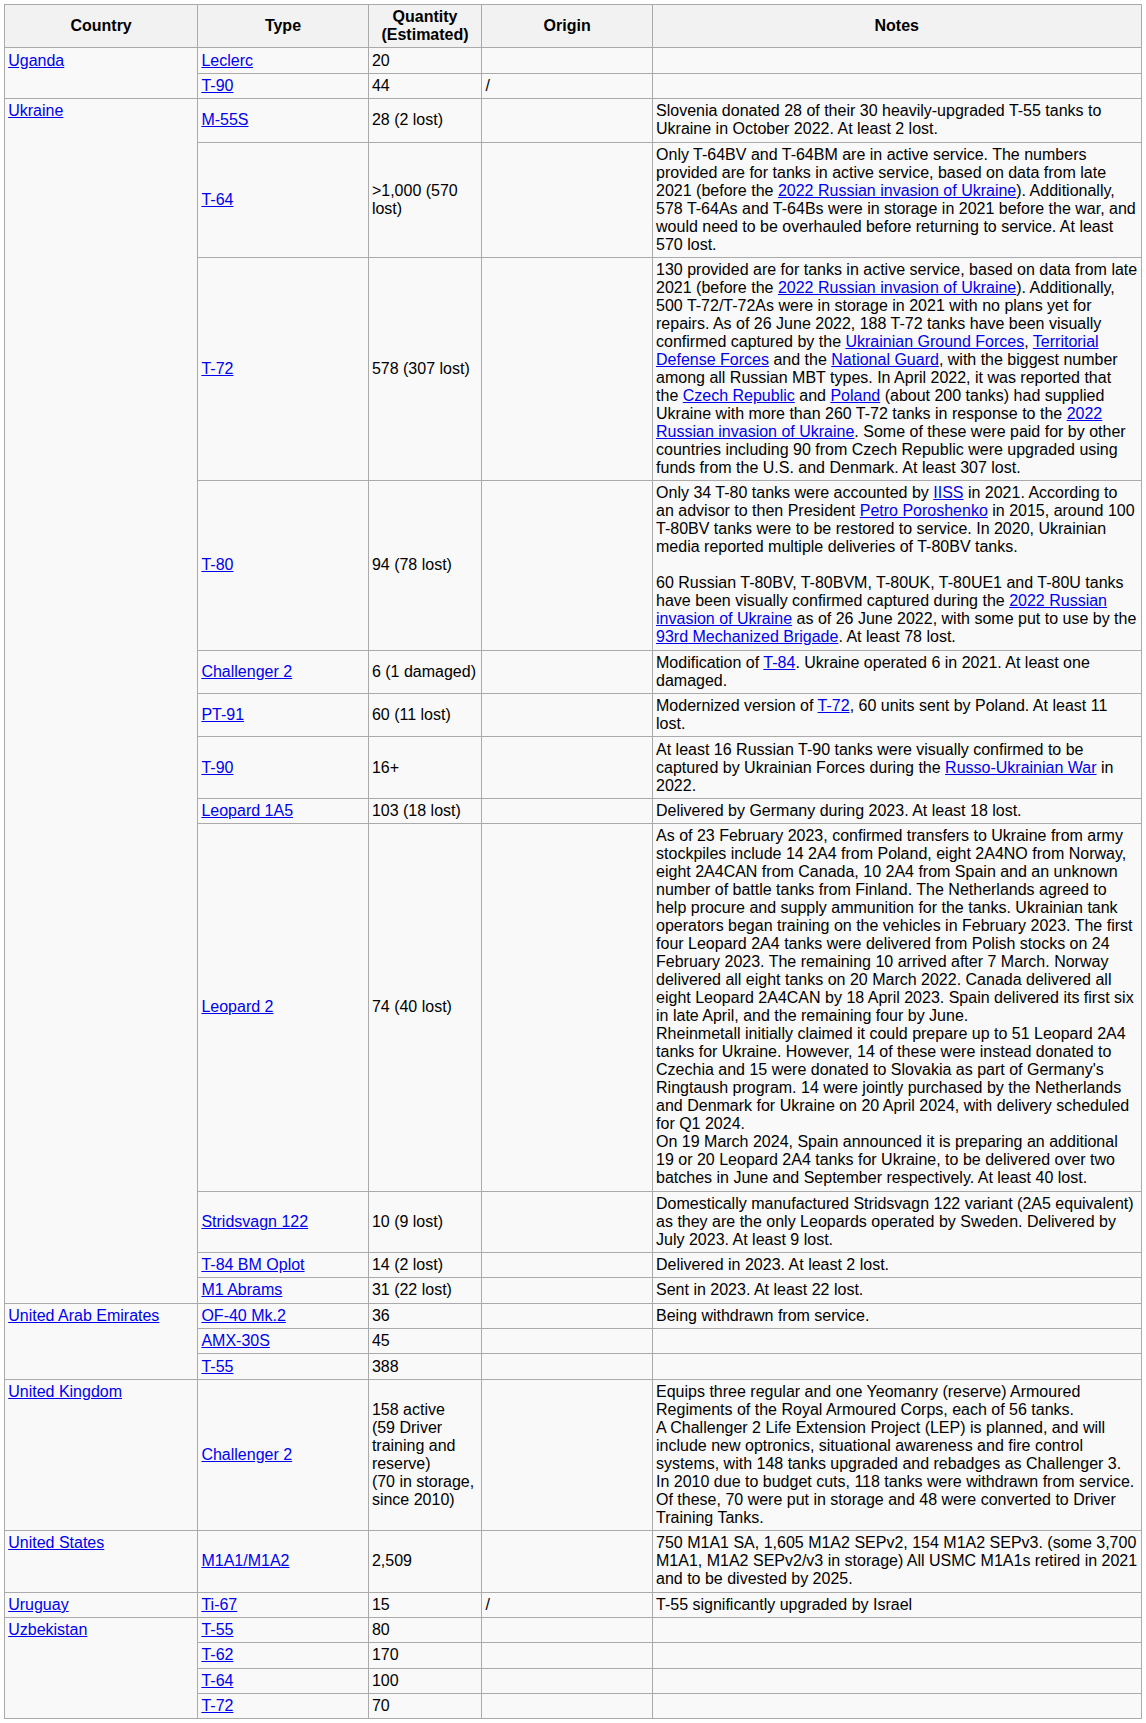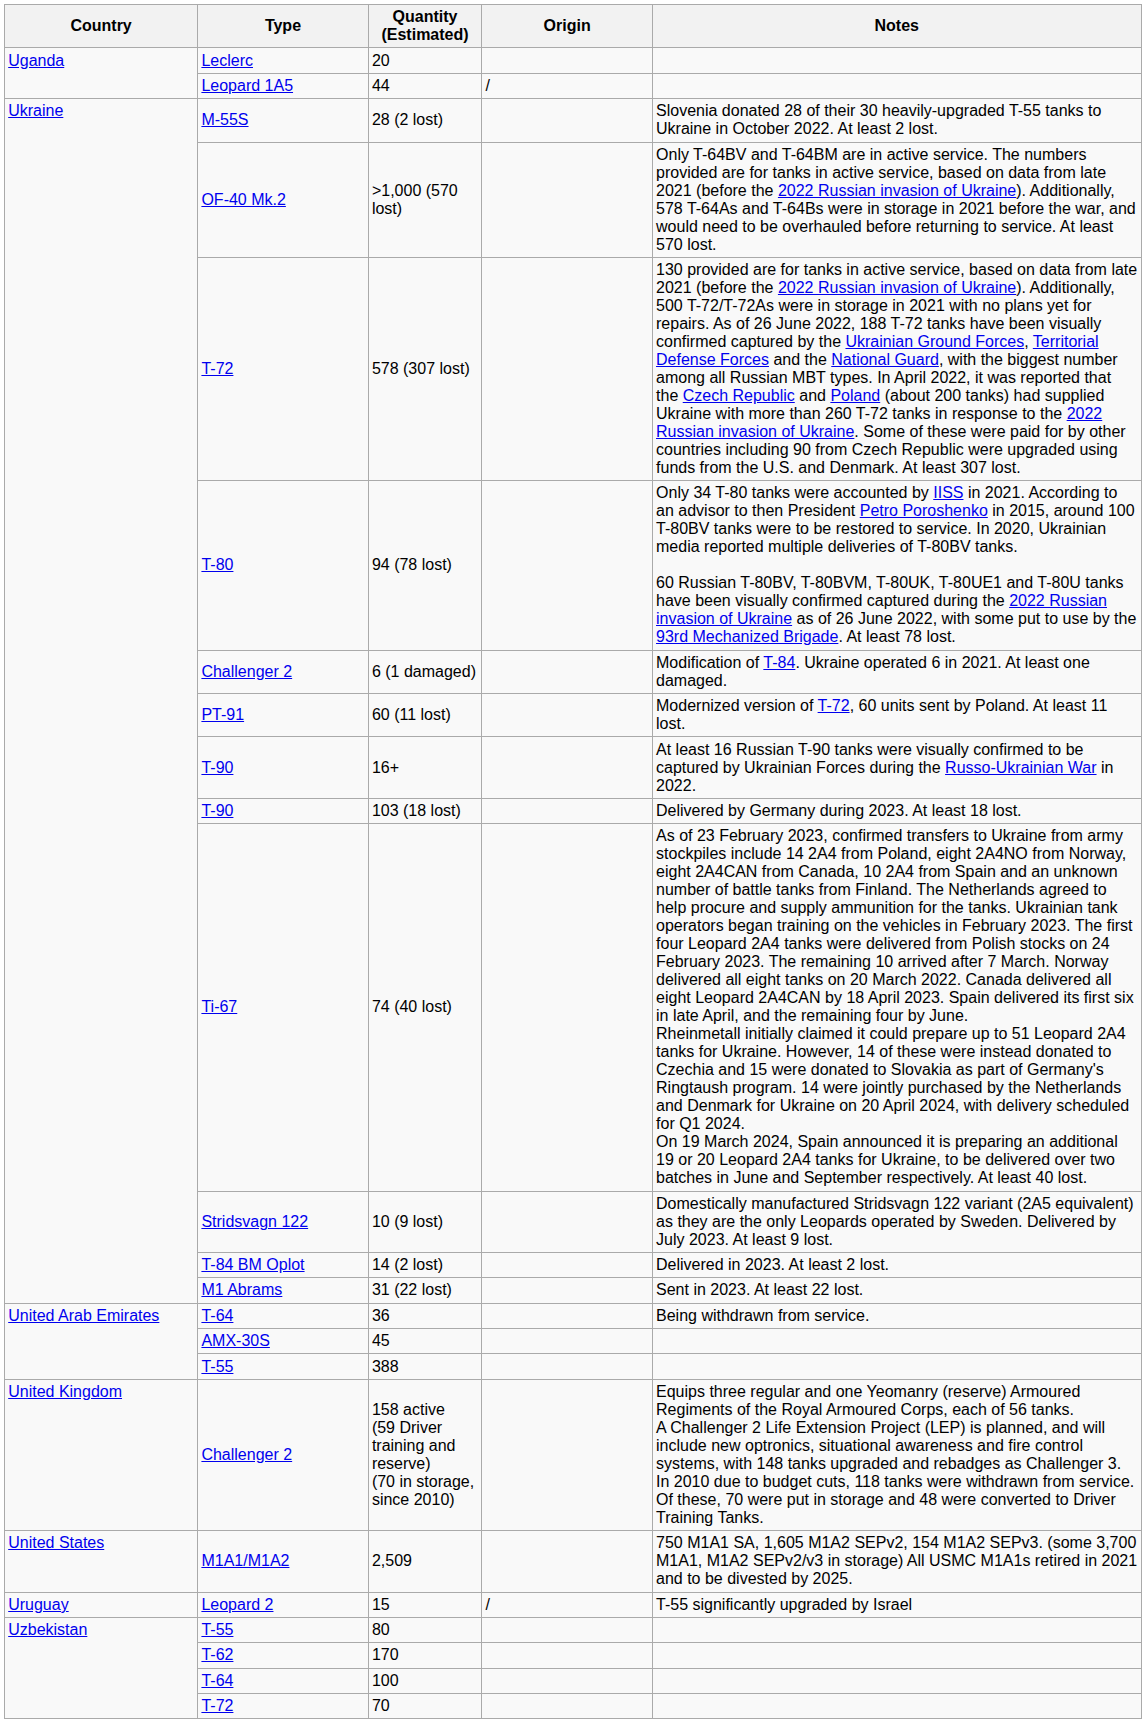44 | Type: T-90 -> Leopard 1A5
>1,000 (570 lost) | Type: T-64 -> OF-40 Mk.2
103 (18 lost) | Type: Leopard 1A5 -> T-90
74 (40 lost) | Type: Leopard 2 -> Ti-67
36 | Type: OF-40 Mk.2 -> T-64
15 | Type: Ti-67 -> Leopard 2
